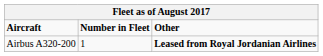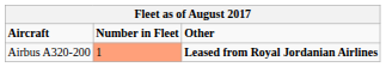Airbus A320-200 | Number in Fleet: no background -> lightsalmon background
